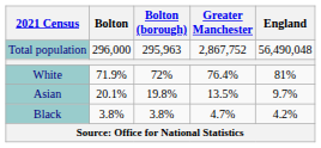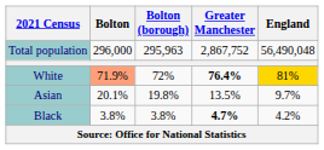White | Bolton: no background -> lightsalmon background
White | Greater Manchester: normal -> bold
White | England: no background -> gold background
Black | Greater Manchester: normal -> bold
